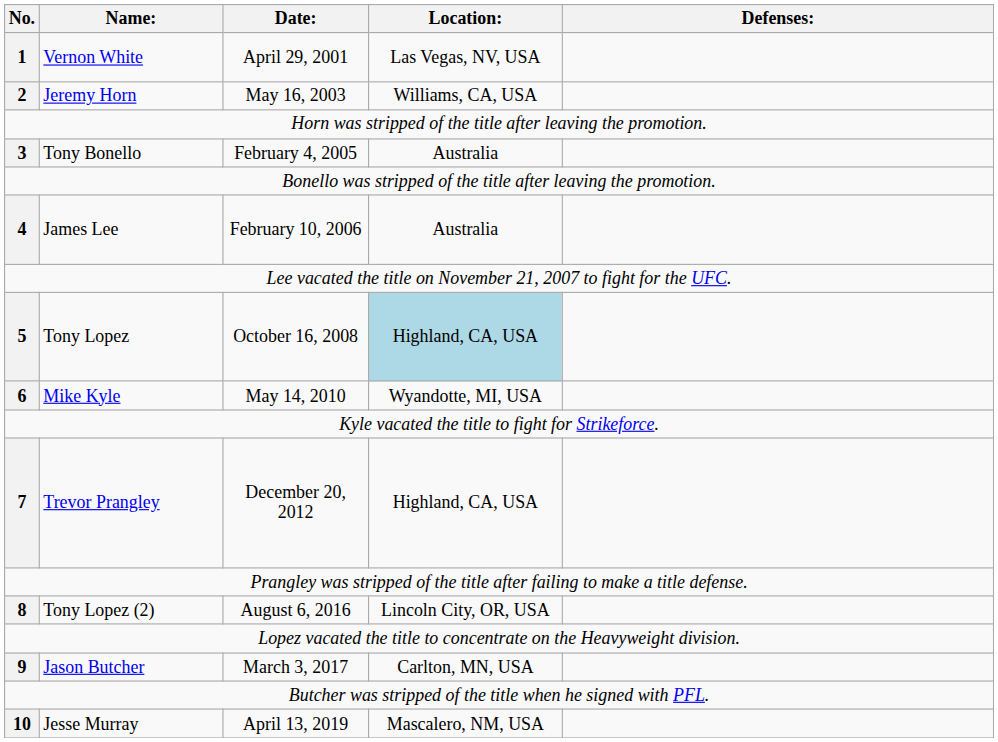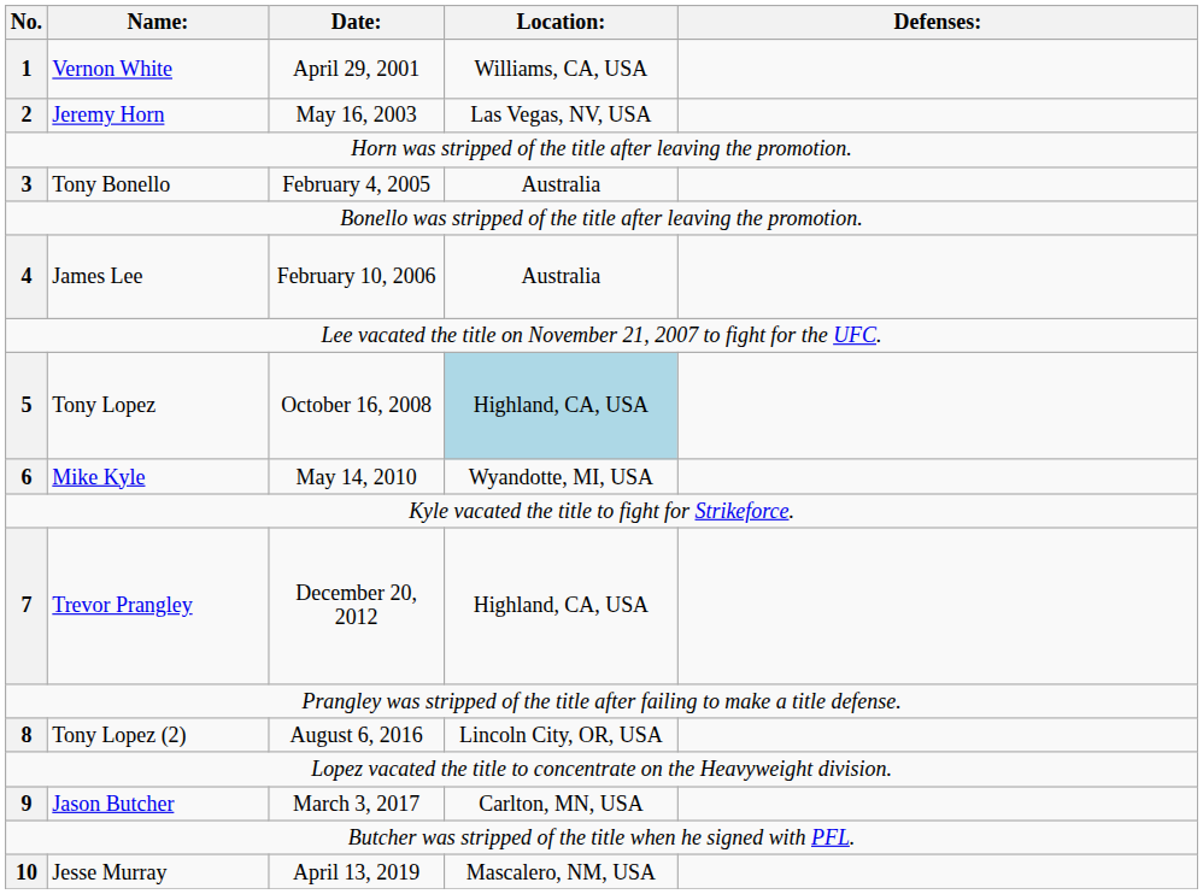Vernon White | Location:: Las Vegas, NV, USA -> Williams, CA, USA
Jeremy Horn | Location:: Williams, CA, USA -> Las Vegas, NV, USA
